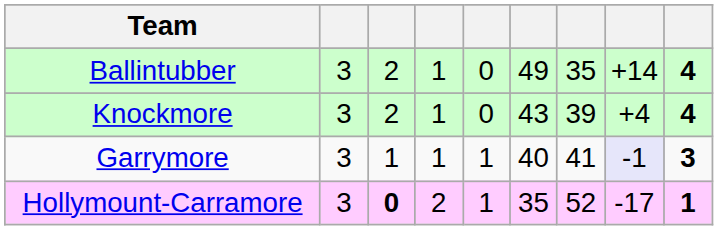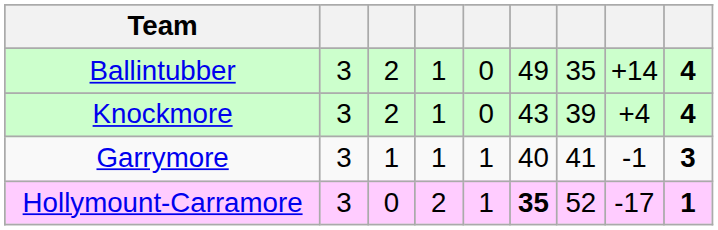Garrymore | column 8: lavender background -> no background
Hollymount-Carramore | column 3: bold -> normal
Hollymount-Carramore | column 6: normal -> bold
